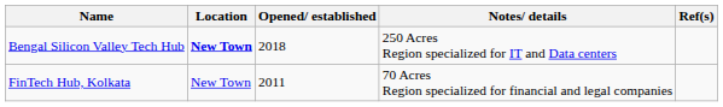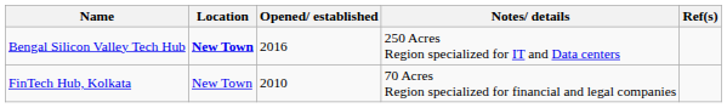Bengal Silicon Valley Tech Hub | Opened/ established: 2018 -> 2016
FinTech Hub, Kolkata | Opened/ established: 2011 -> 2010
